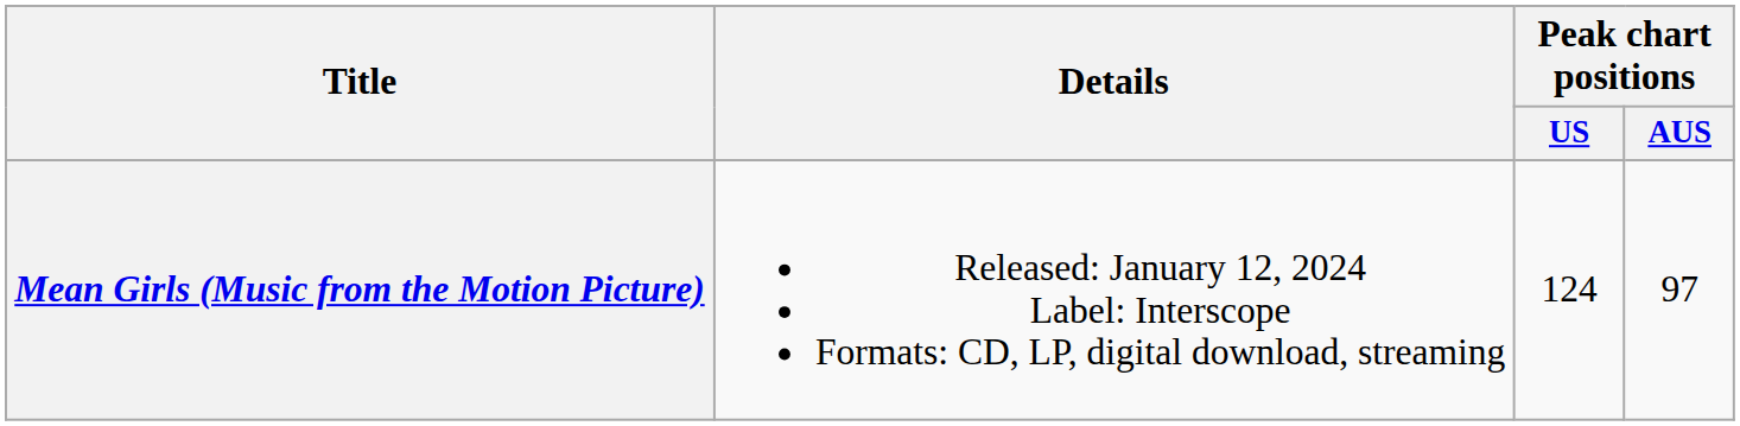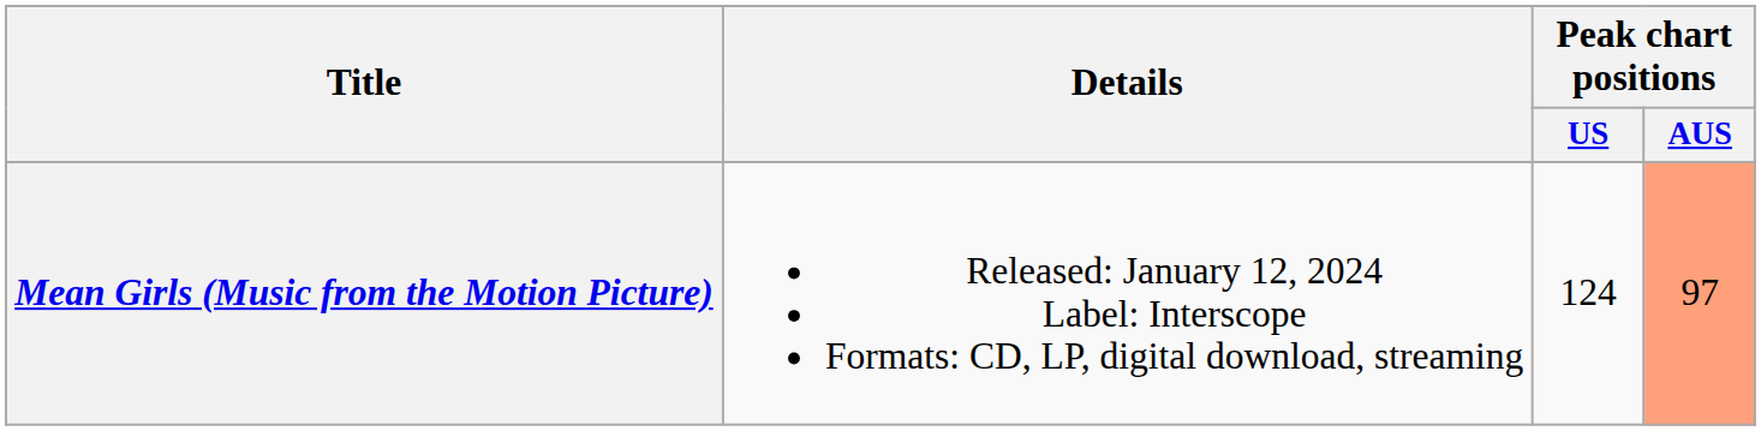row 3 | Peak chart positions / AUS: no background -> lightsalmon background
